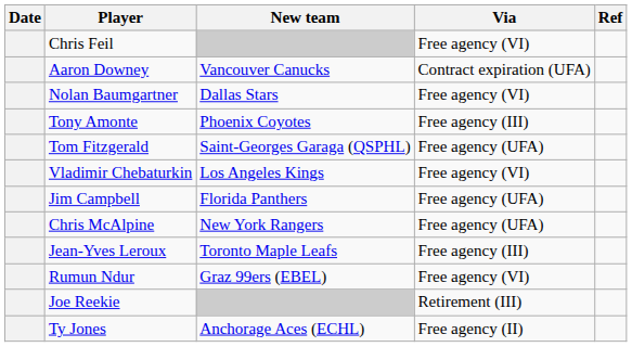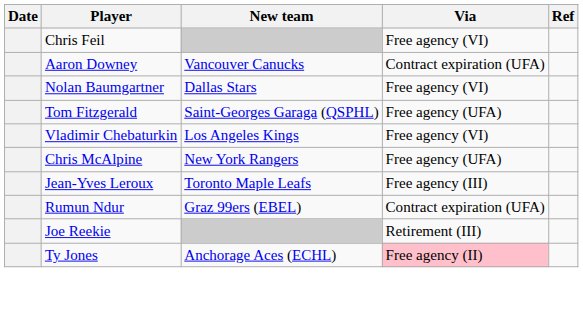- row: Tony Amonte | Phoenix Coyotes | Free agency (III)
- row: Jim Campbell | Florida Panthers | Free agency (UFA)
Rumun Ndur | Via: Free agency (VI) -> Contract expiration (UFA)
Ty Jones | Via: no background -> pink background
